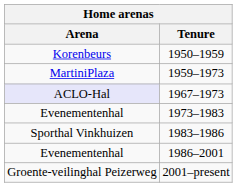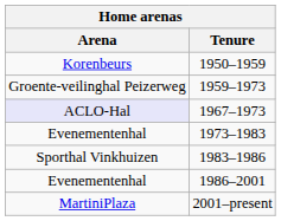1959–1973 | Arena: MartiniPlaza -> Groente-veilinghal Peizerweg
2001–present | Arena: Groente-veilinghal Peizerweg -> MartiniPlaza
